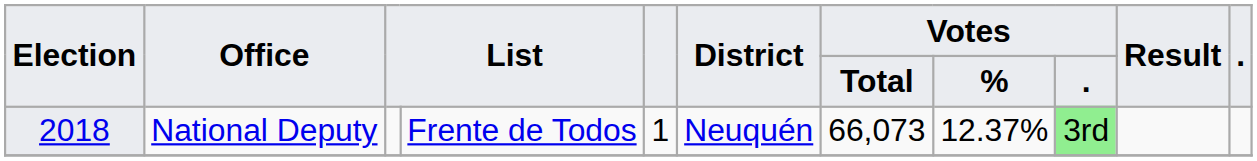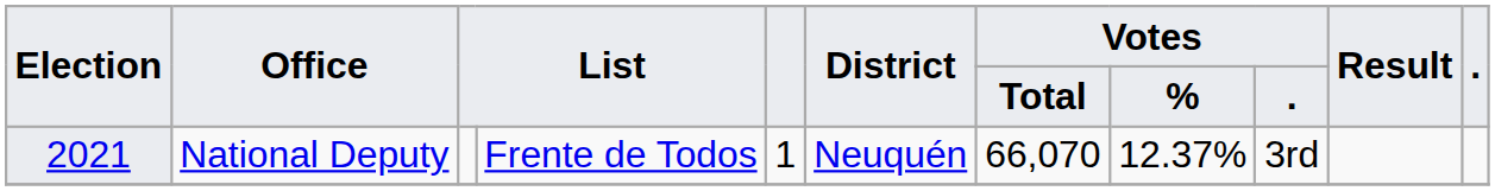National Deputy | Election: 2018 -> 2021
National Deputy | Votes / Total: 66,073 -> 66,070
National Deputy | Votes / .: lightgreen background -> no background
